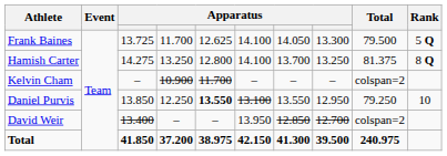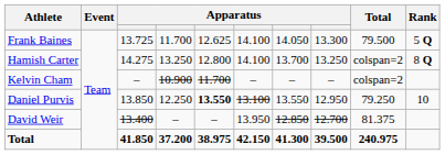Hamish Carter | Total: 81.375 -> colspan=2
David Weir | Total: colspan=2 -> 81.375
